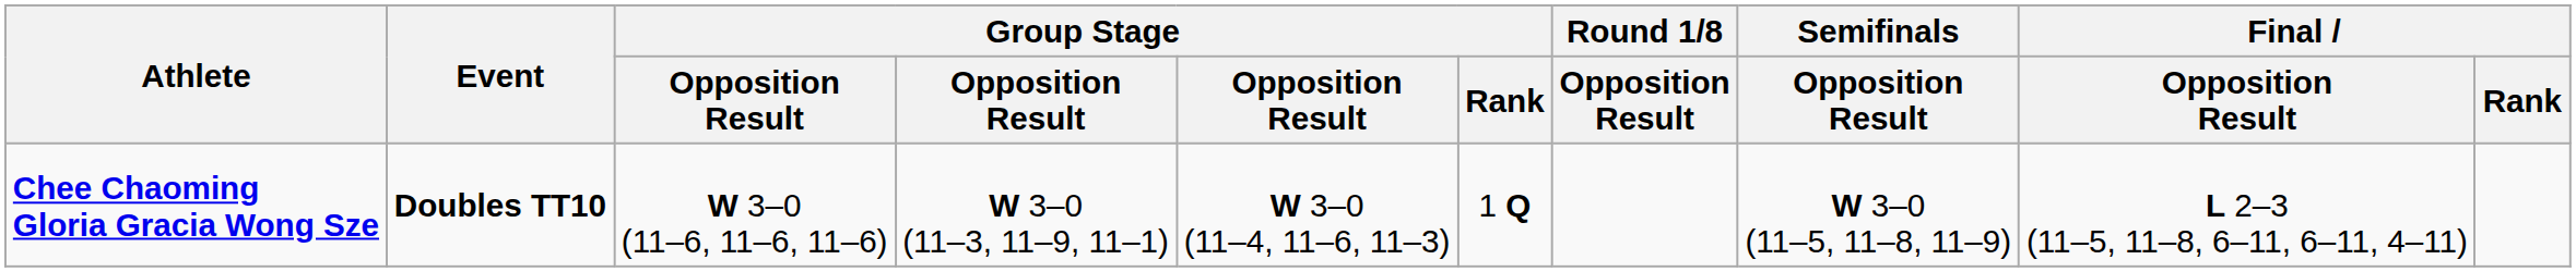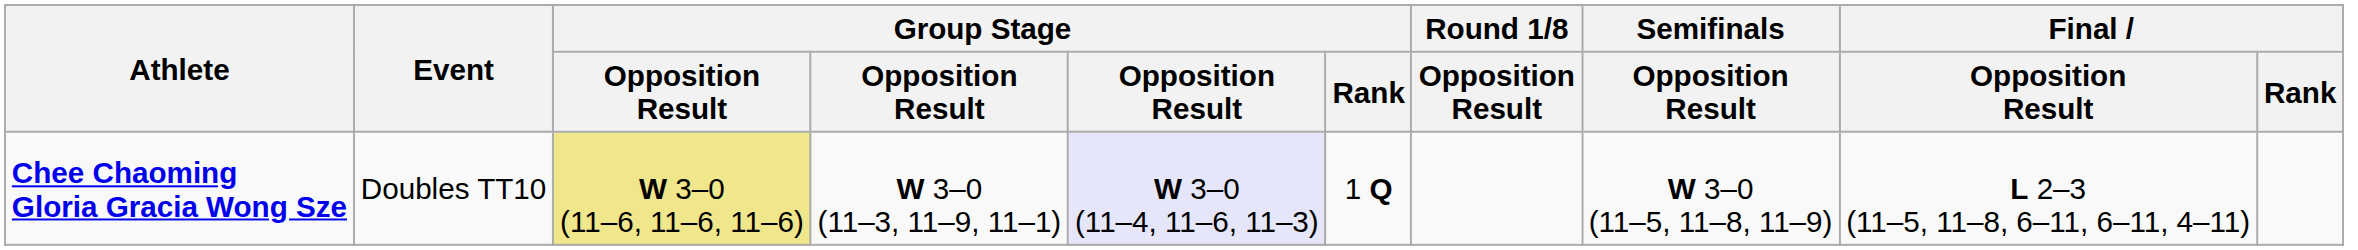Chee Chaoming Gloria Gracia Wong Sze | Event: bold -> normal
Chee Chaoming Gloria Gracia Wong Sze | column 3: no background -> khaki background
Chee Chaoming Gloria Gracia Wong Sze | column 5: no background -> lavender background
